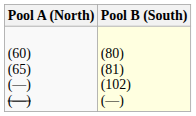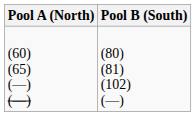(60) (65) (—) (—) | Pool B (South): lightyellow background -> no background
